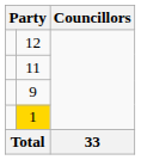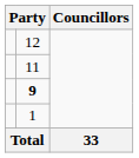9 | column 2: normal -> bold
1 | column 2: gold background -> no background
